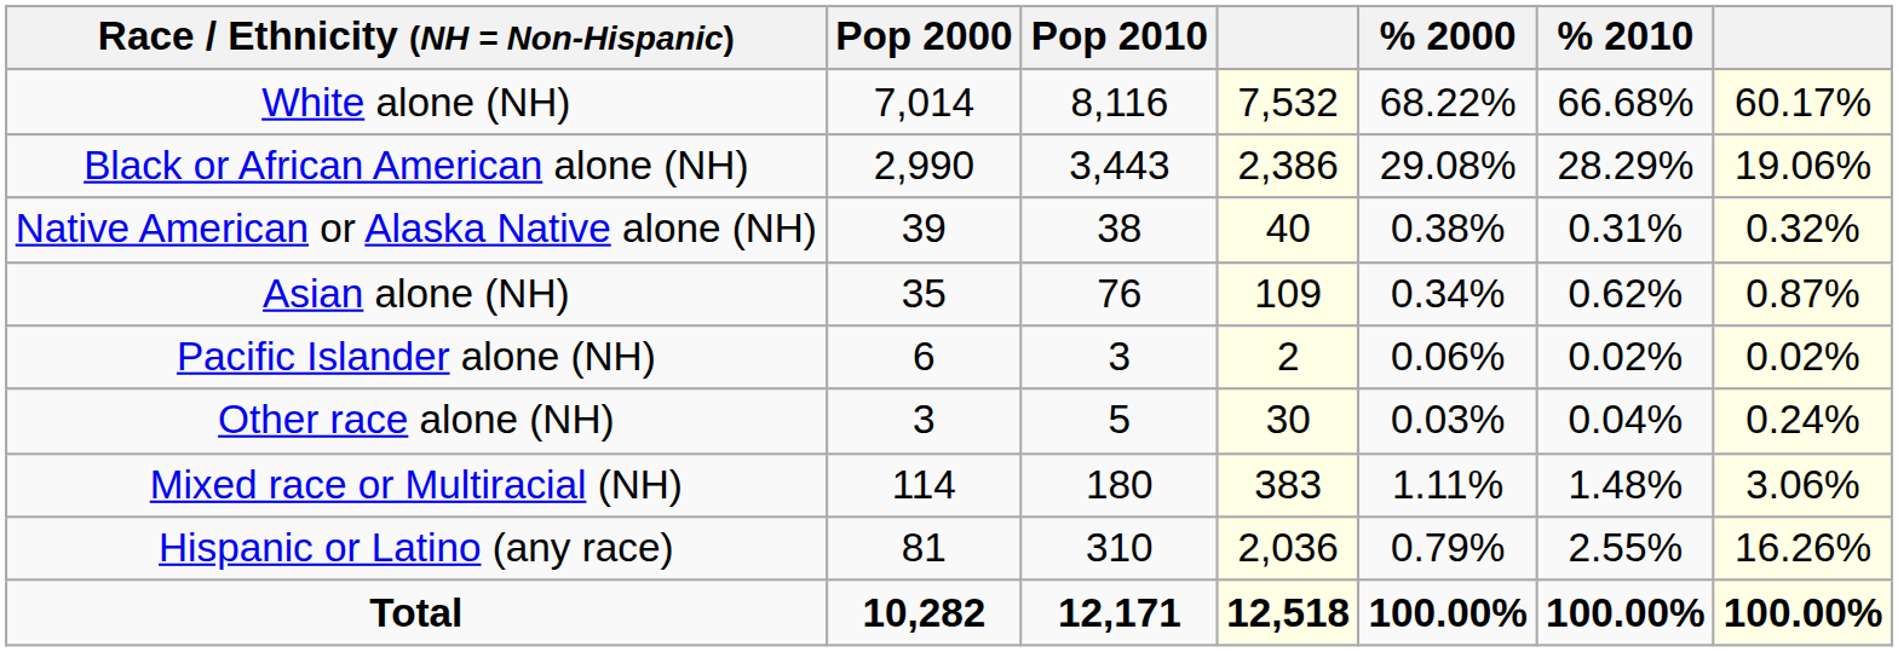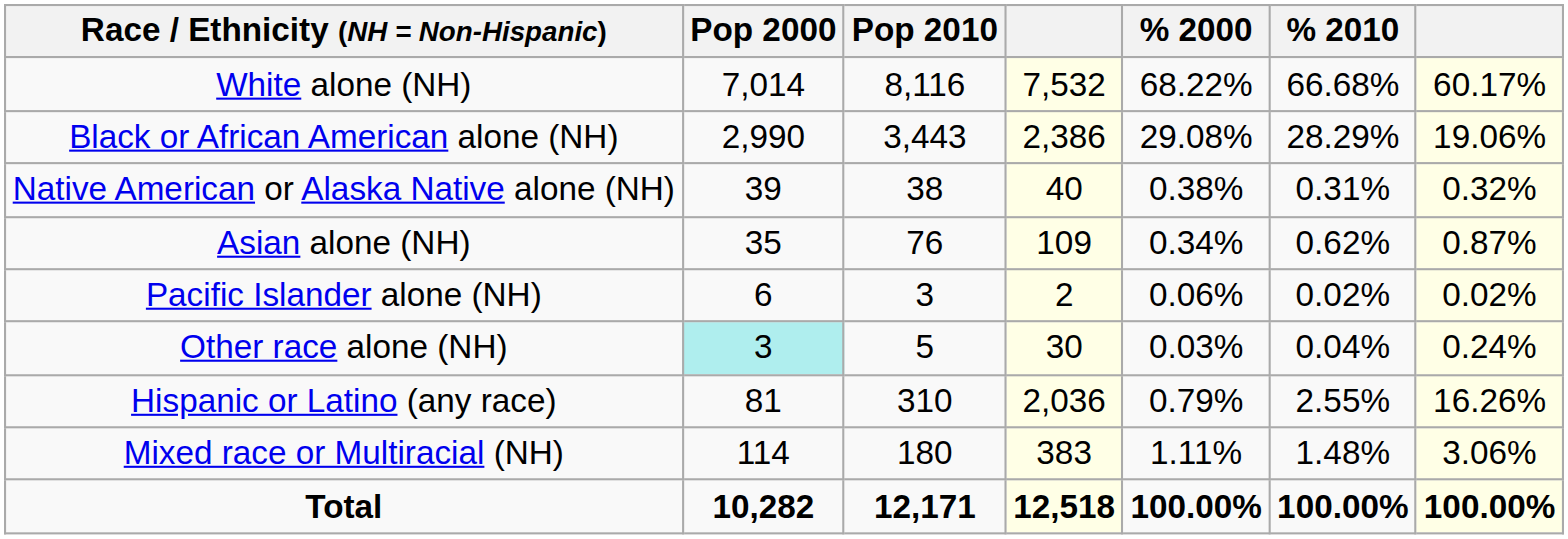Other race alone (NH) | Pop 2000: no background -> paleturquoise background
rows swapped: Mixed race or Multiracial (NH) <-> Hispanic or Latino (any race)
